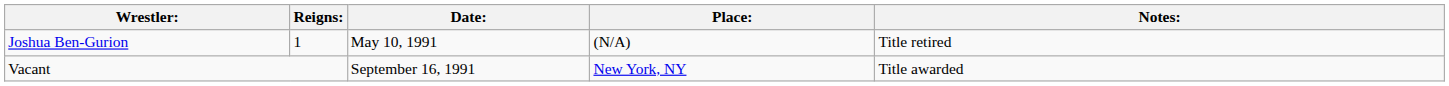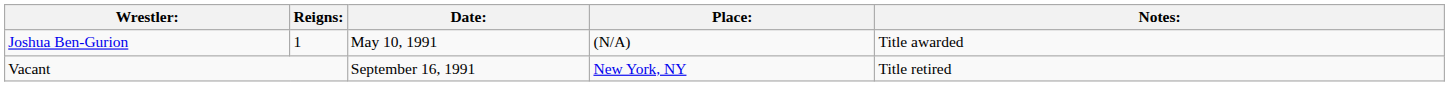Joshua Ben-Gurion | Notes:: Title retired -> Title awarded
Vacant | Notes:: Title awarded -> Title retired
